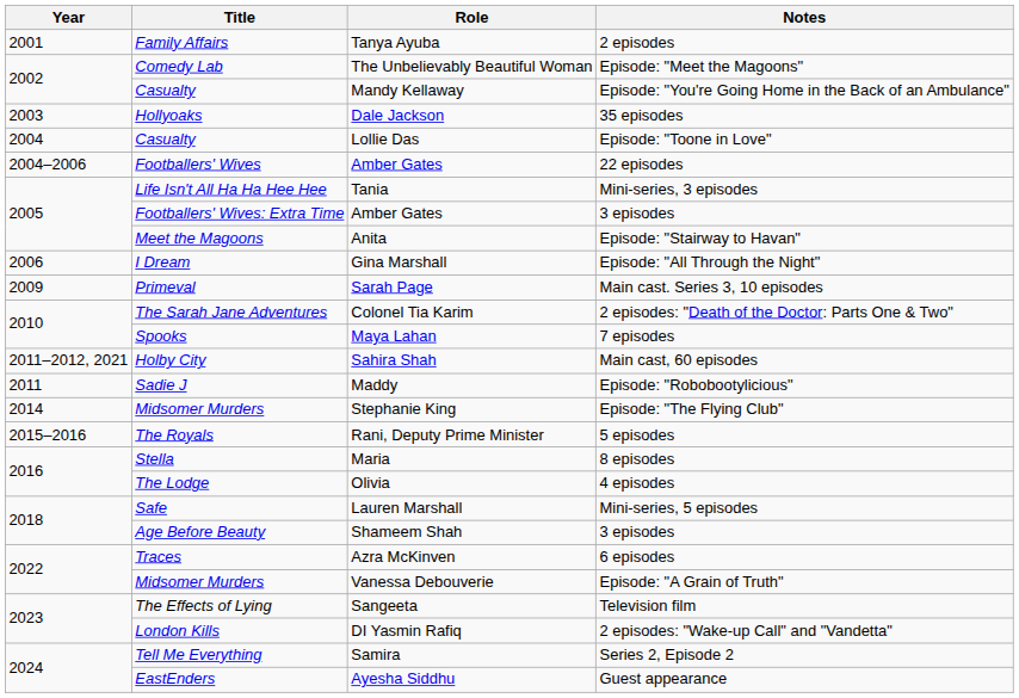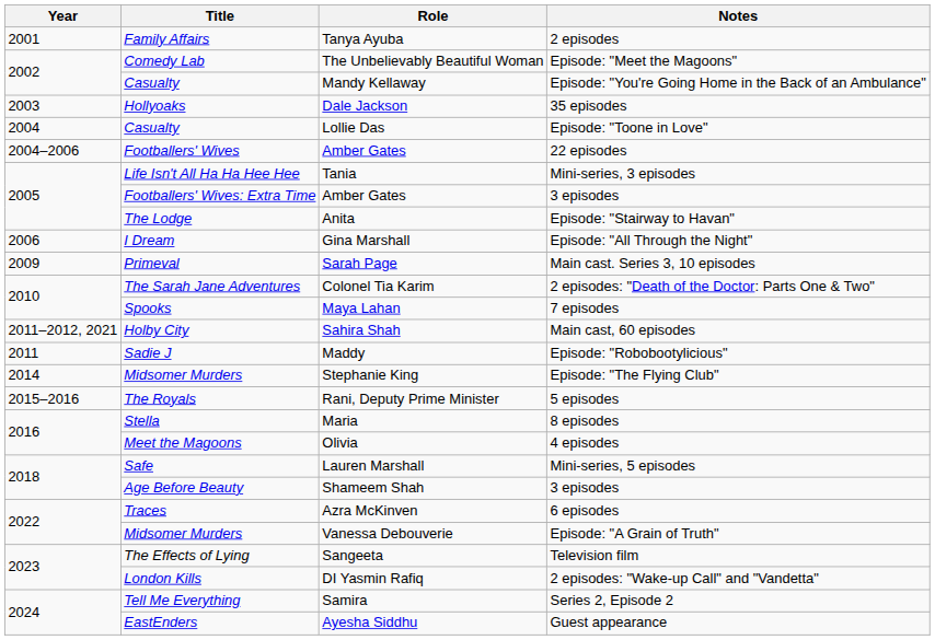Anita | Title: Meet the Magoons -> The Lodge
Olivia | Title: The Lodge -> Meet the Magoons
